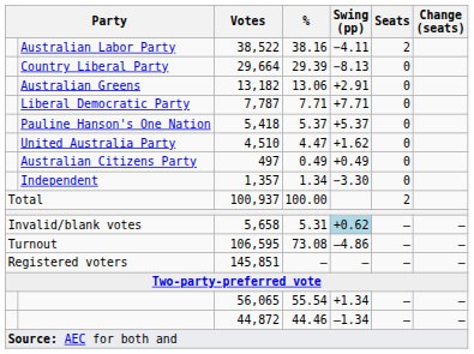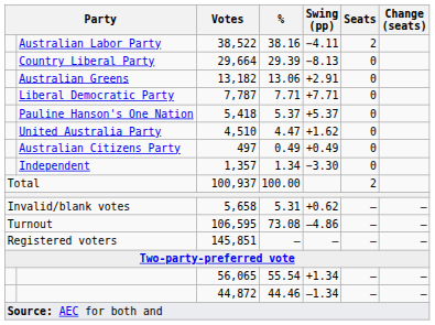Invalid/blank votes | Swing (pp): lightblue background -> no background
